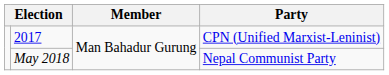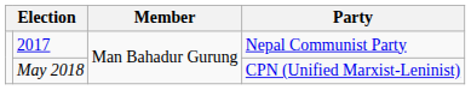2017 | Party: CPN (Unified Marxist-Leninist) -> Nepal Communist Party
May 2018 | Party: Nepal Communist Party -> CPN (Unified Marxist-Leninist)
